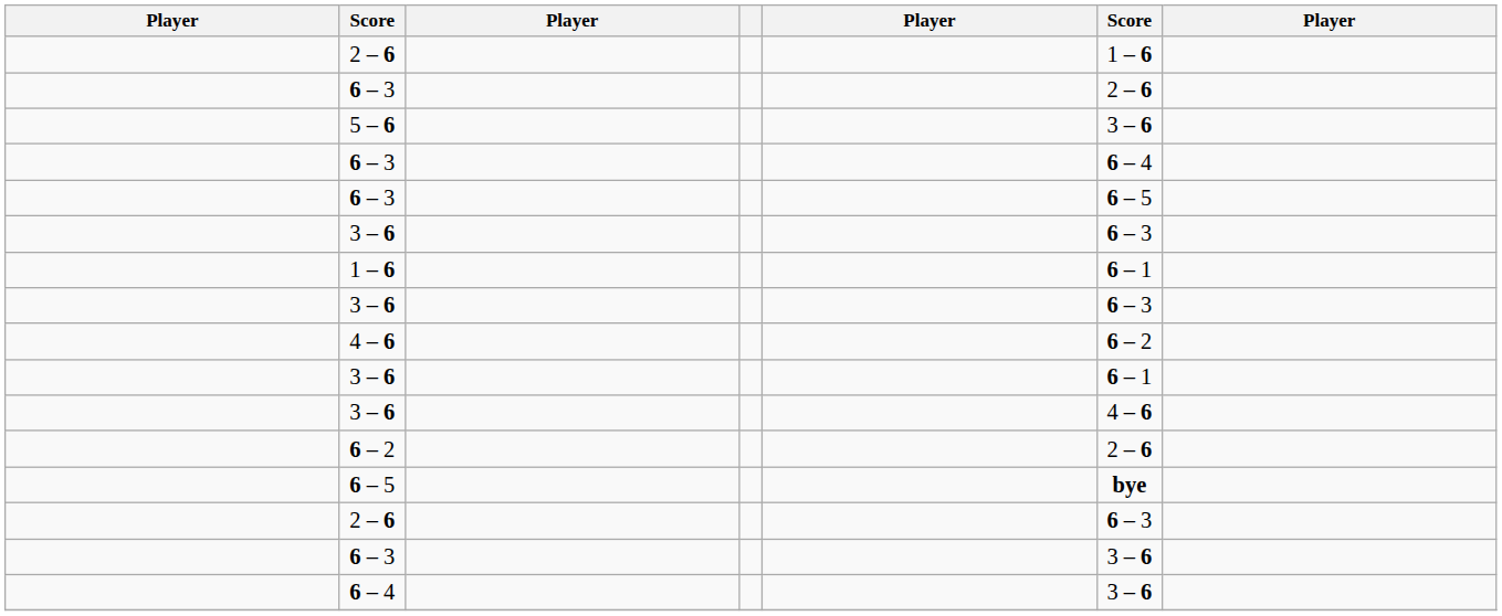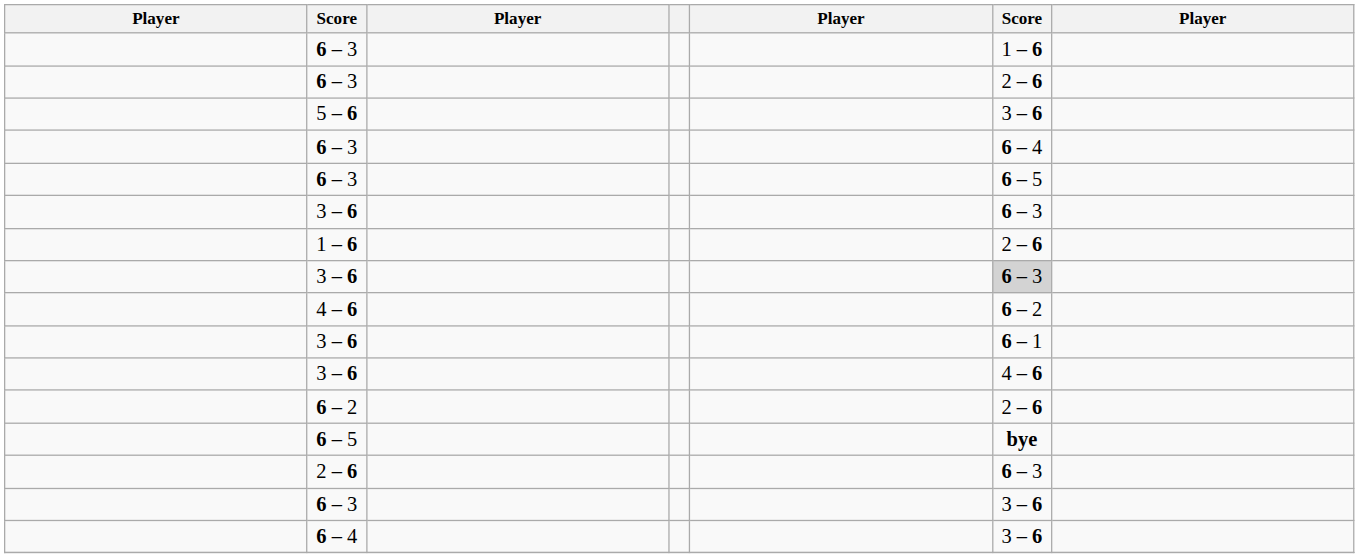row 2 | column 2: 2 – 6 -> 6 – 3
row 8 | column 6: 6 – 1 -> 2 – 6
row 9 | column 6: no background -> lightgrey background
